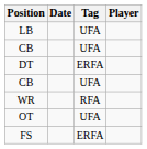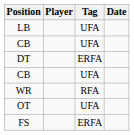columns swapped: Player <-> Date
